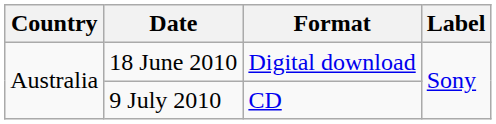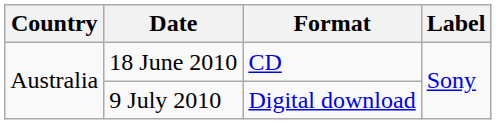18 June 2010 | Format: Digital download -> CD
9 July 2010 | Format: CD -> Digital download
